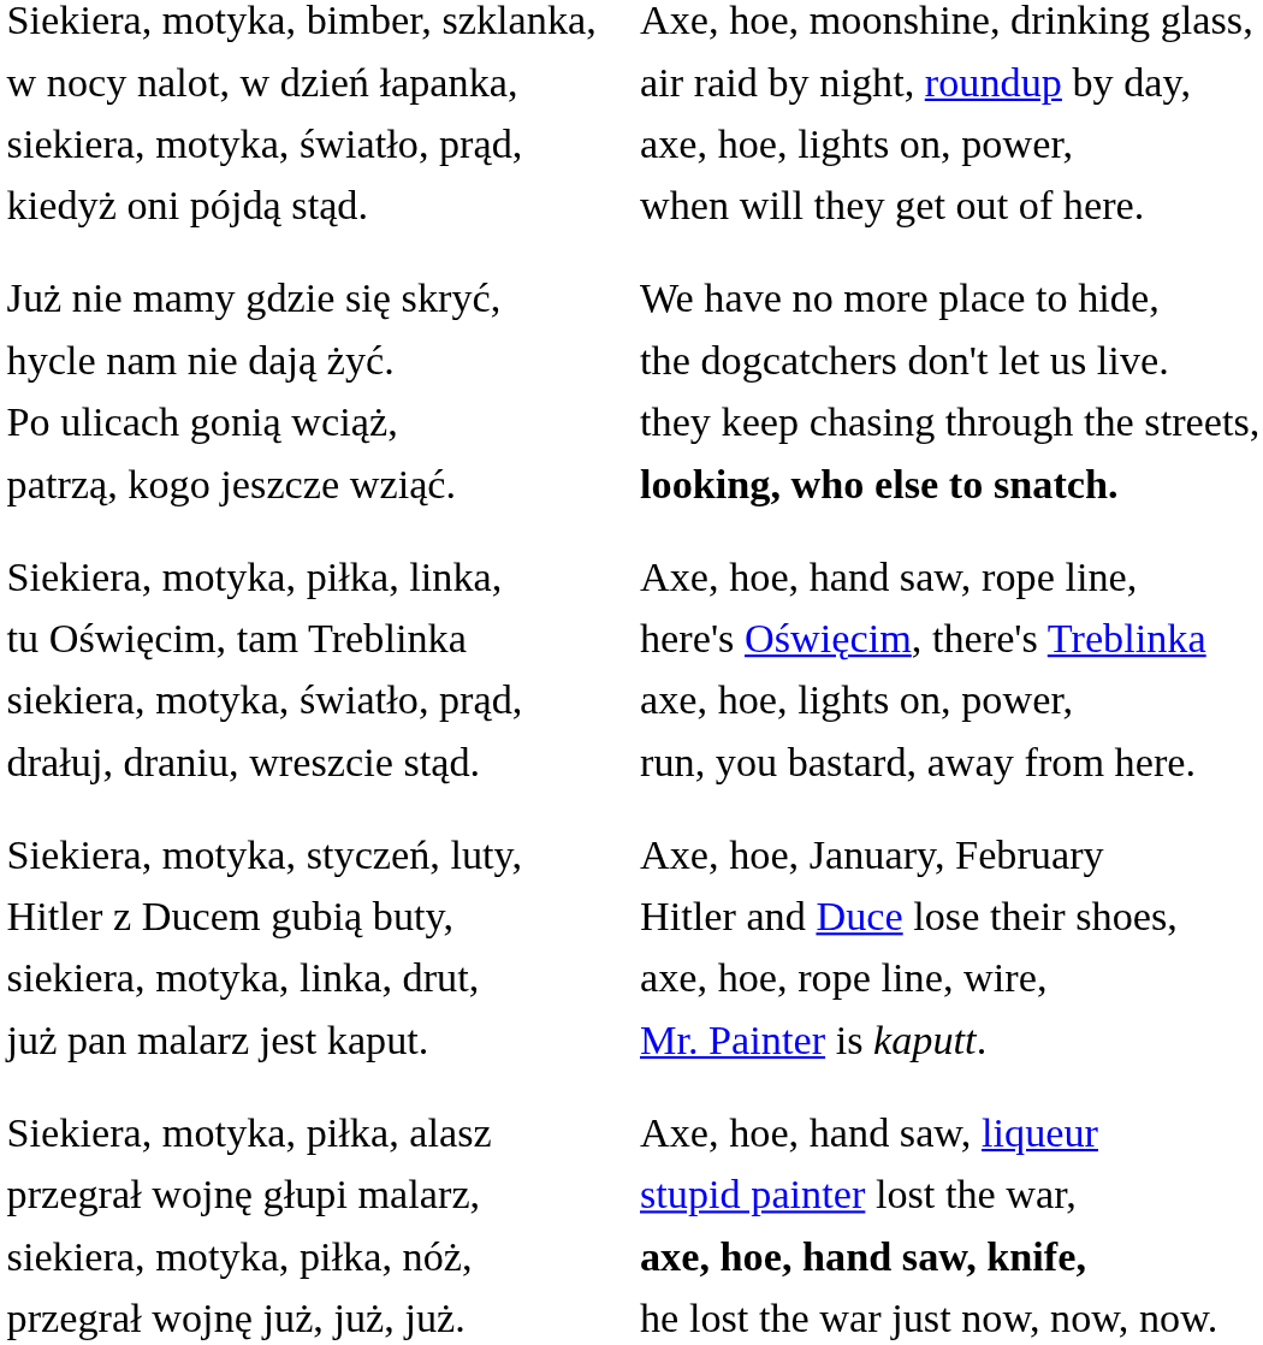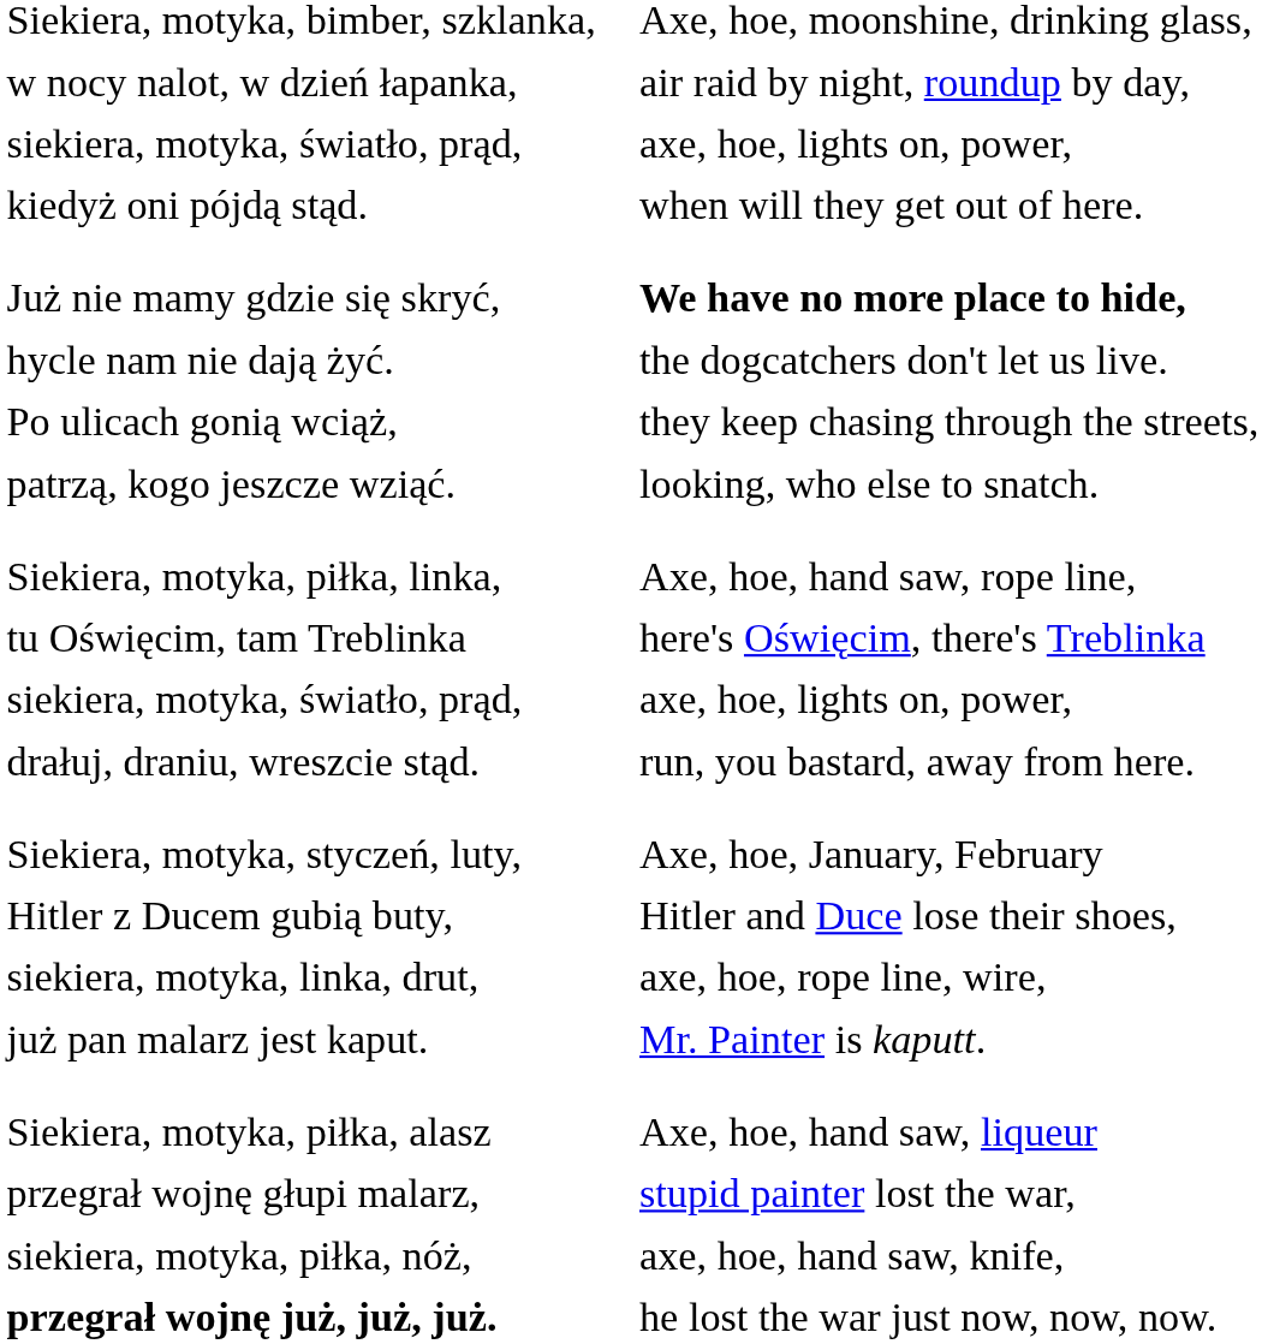Już nie mamy gdzie się skryć, | column 2: normal -> bold
patrzą, kogo jeszcze wziąć. | column 2: bold -> normal
siekiera, motyka, piłka, nóż, | column 2: bold -> normal
przegrał wojnę już, już, już. | column 1: normal -> bold
